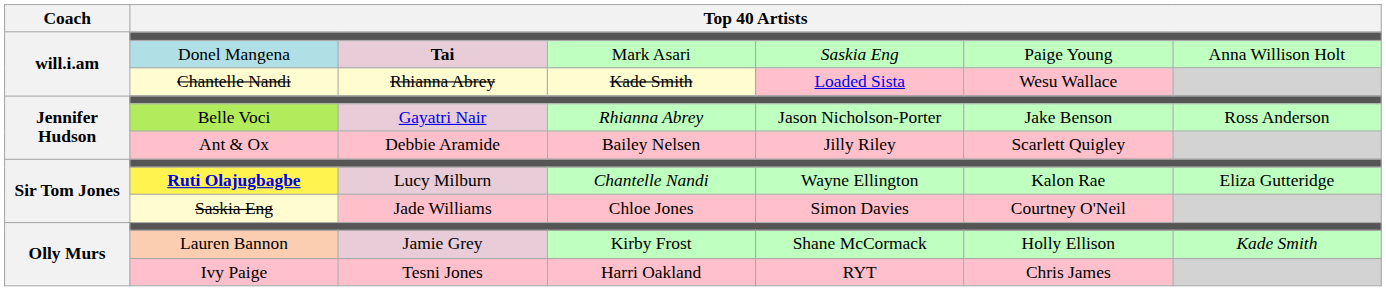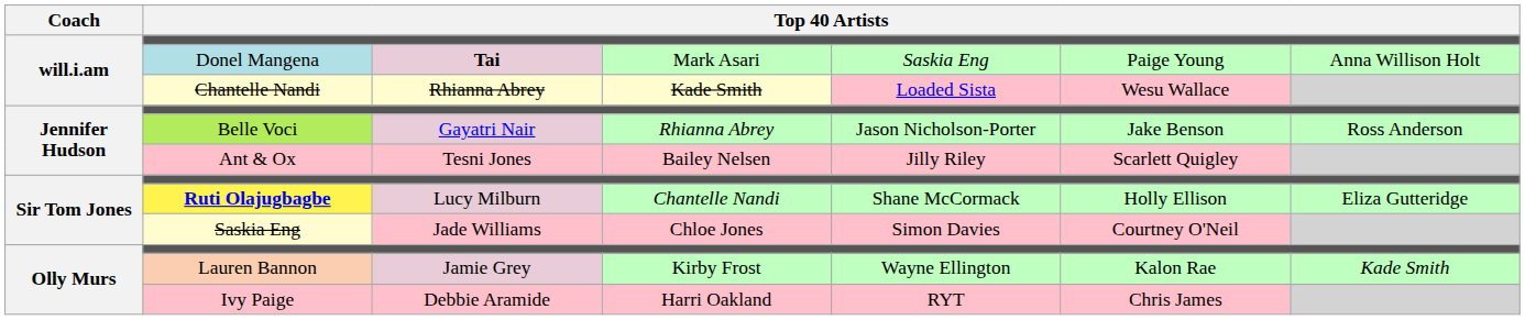Ant & Ox | column 3: Debbie Aramide -> Tesni Jones
Ruti Olajugbagbe | column 5: Wayne Ellington -> Shane McCormack
Ruti Olajugbagbe | column 6: Kalon Rae -> Holly Ellison
Lauren Bannon | column 5: Shane McCormack -> Wayne Ellington
Lauren Bannon | column 6: Holly Ellison -> Kalon Rae
Ivy Paige | column 3: Tesni Jones -> Debbie Aramide
